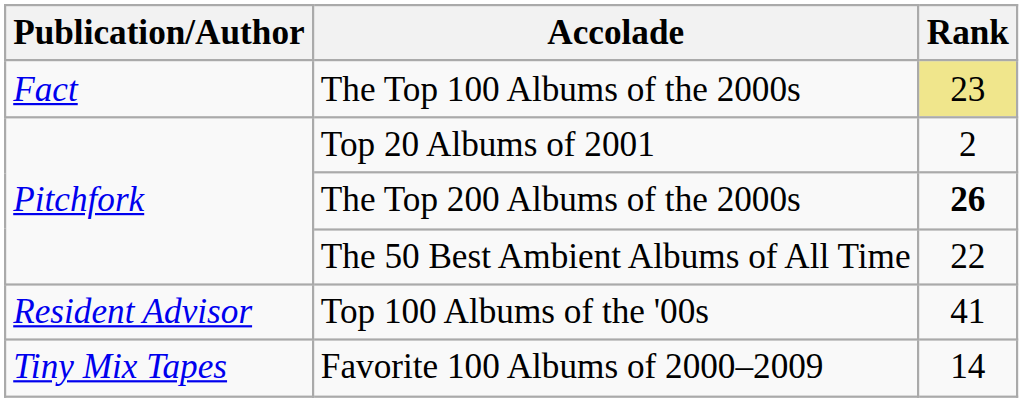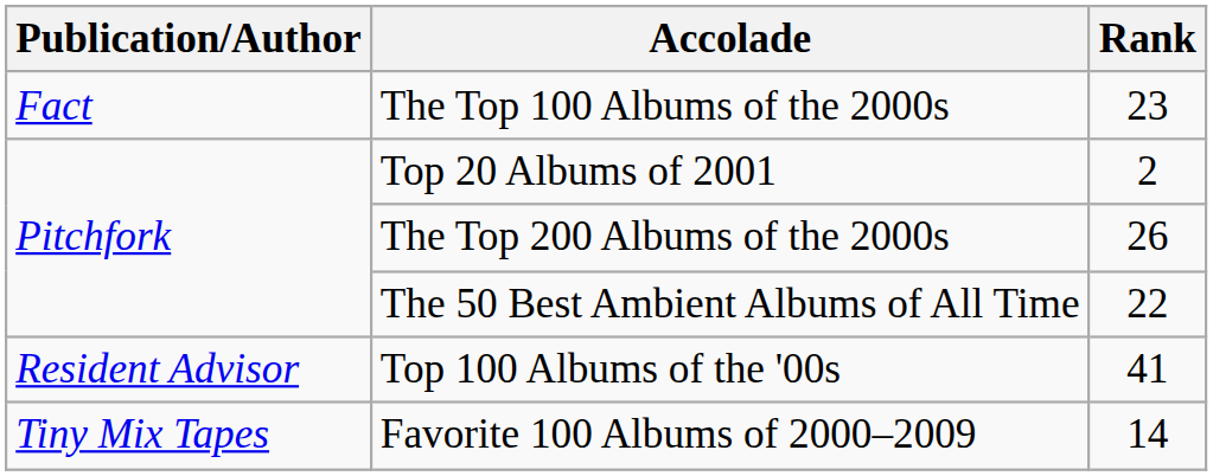The Top 100 Albums of the 2000s | Rank: khaki background -> no background
The Top 200 Albums of the 2000s | Rank: bold -> normal
